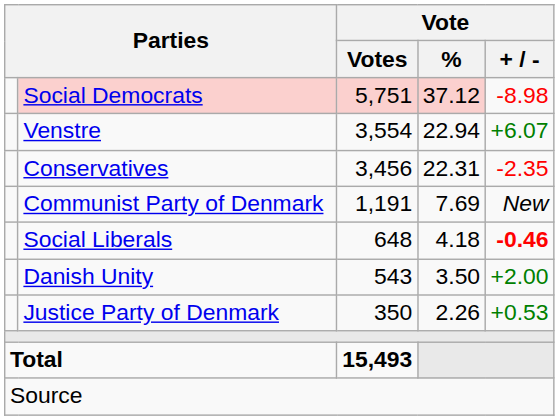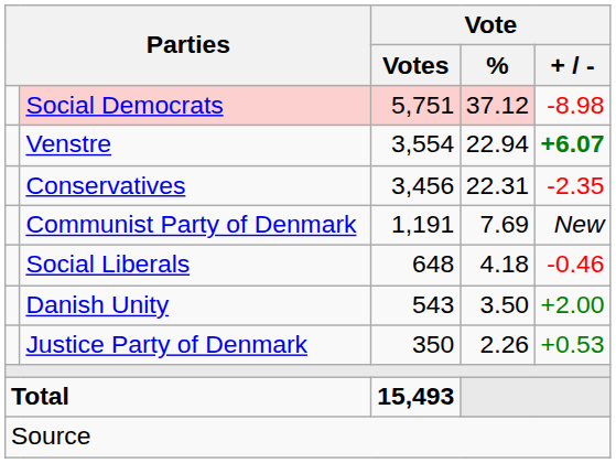Venstre | Vote / + / -: normal -> bold
Social Liberals | Vote / + / -: bold -> normal
